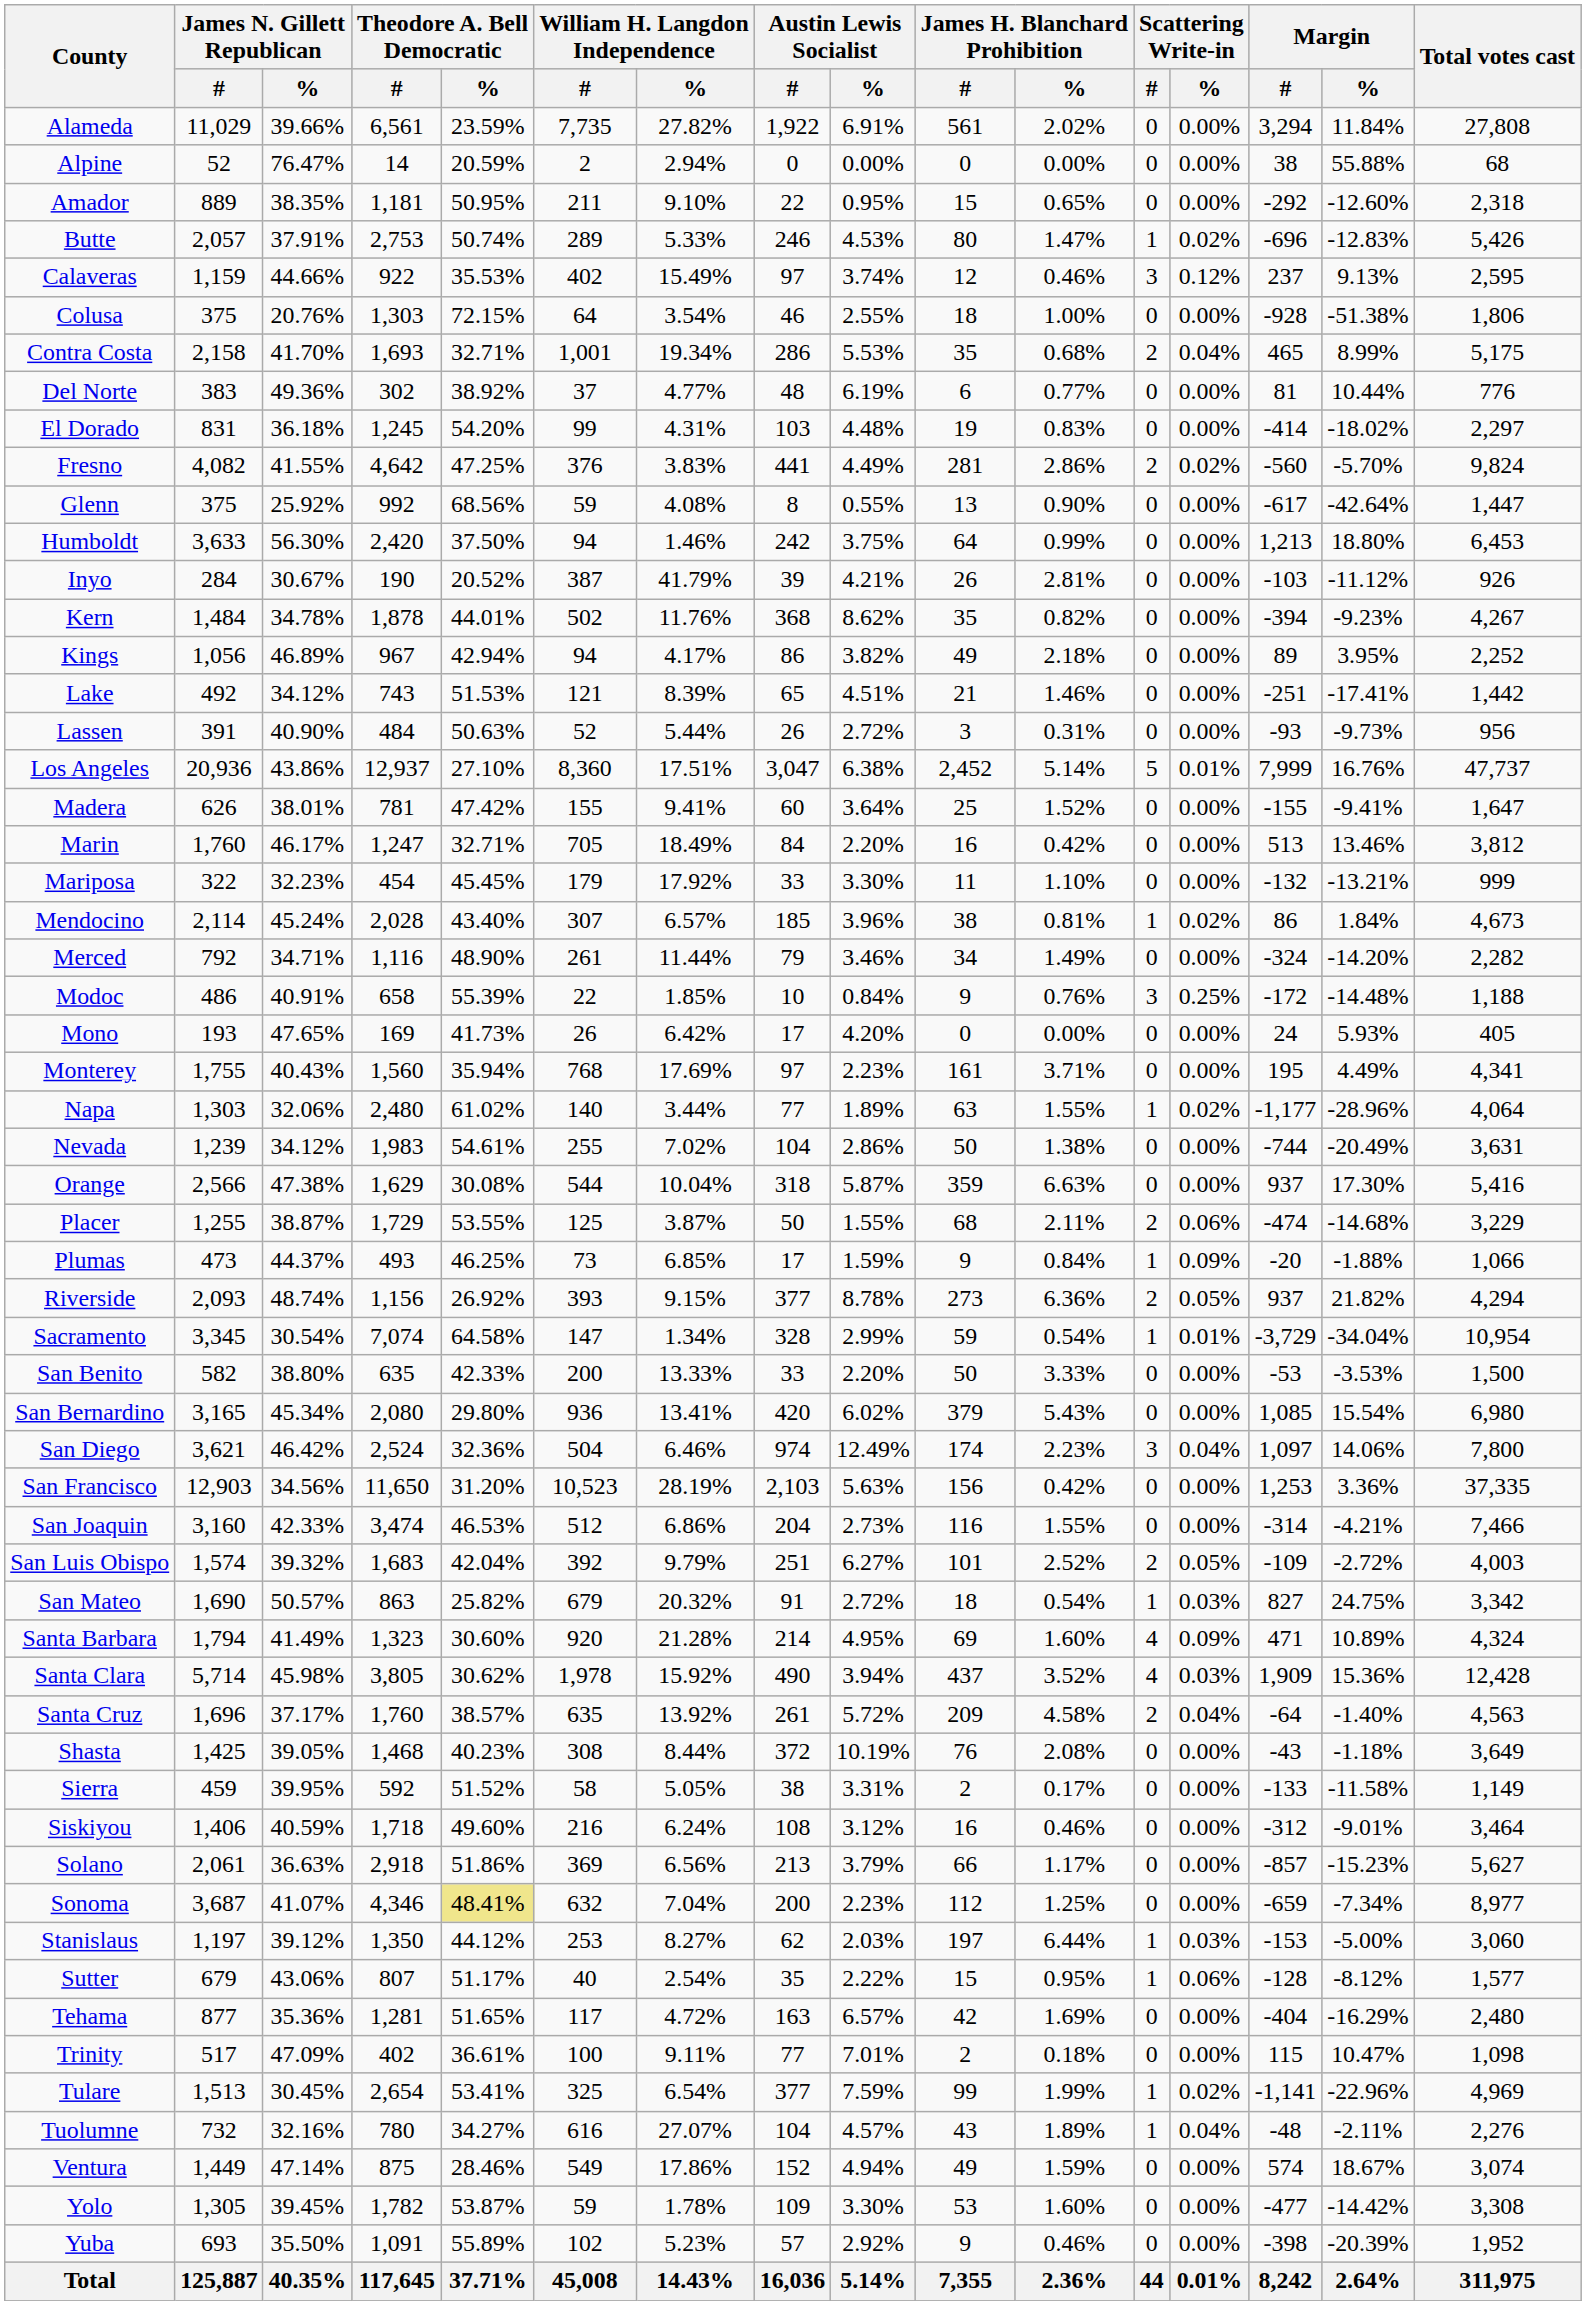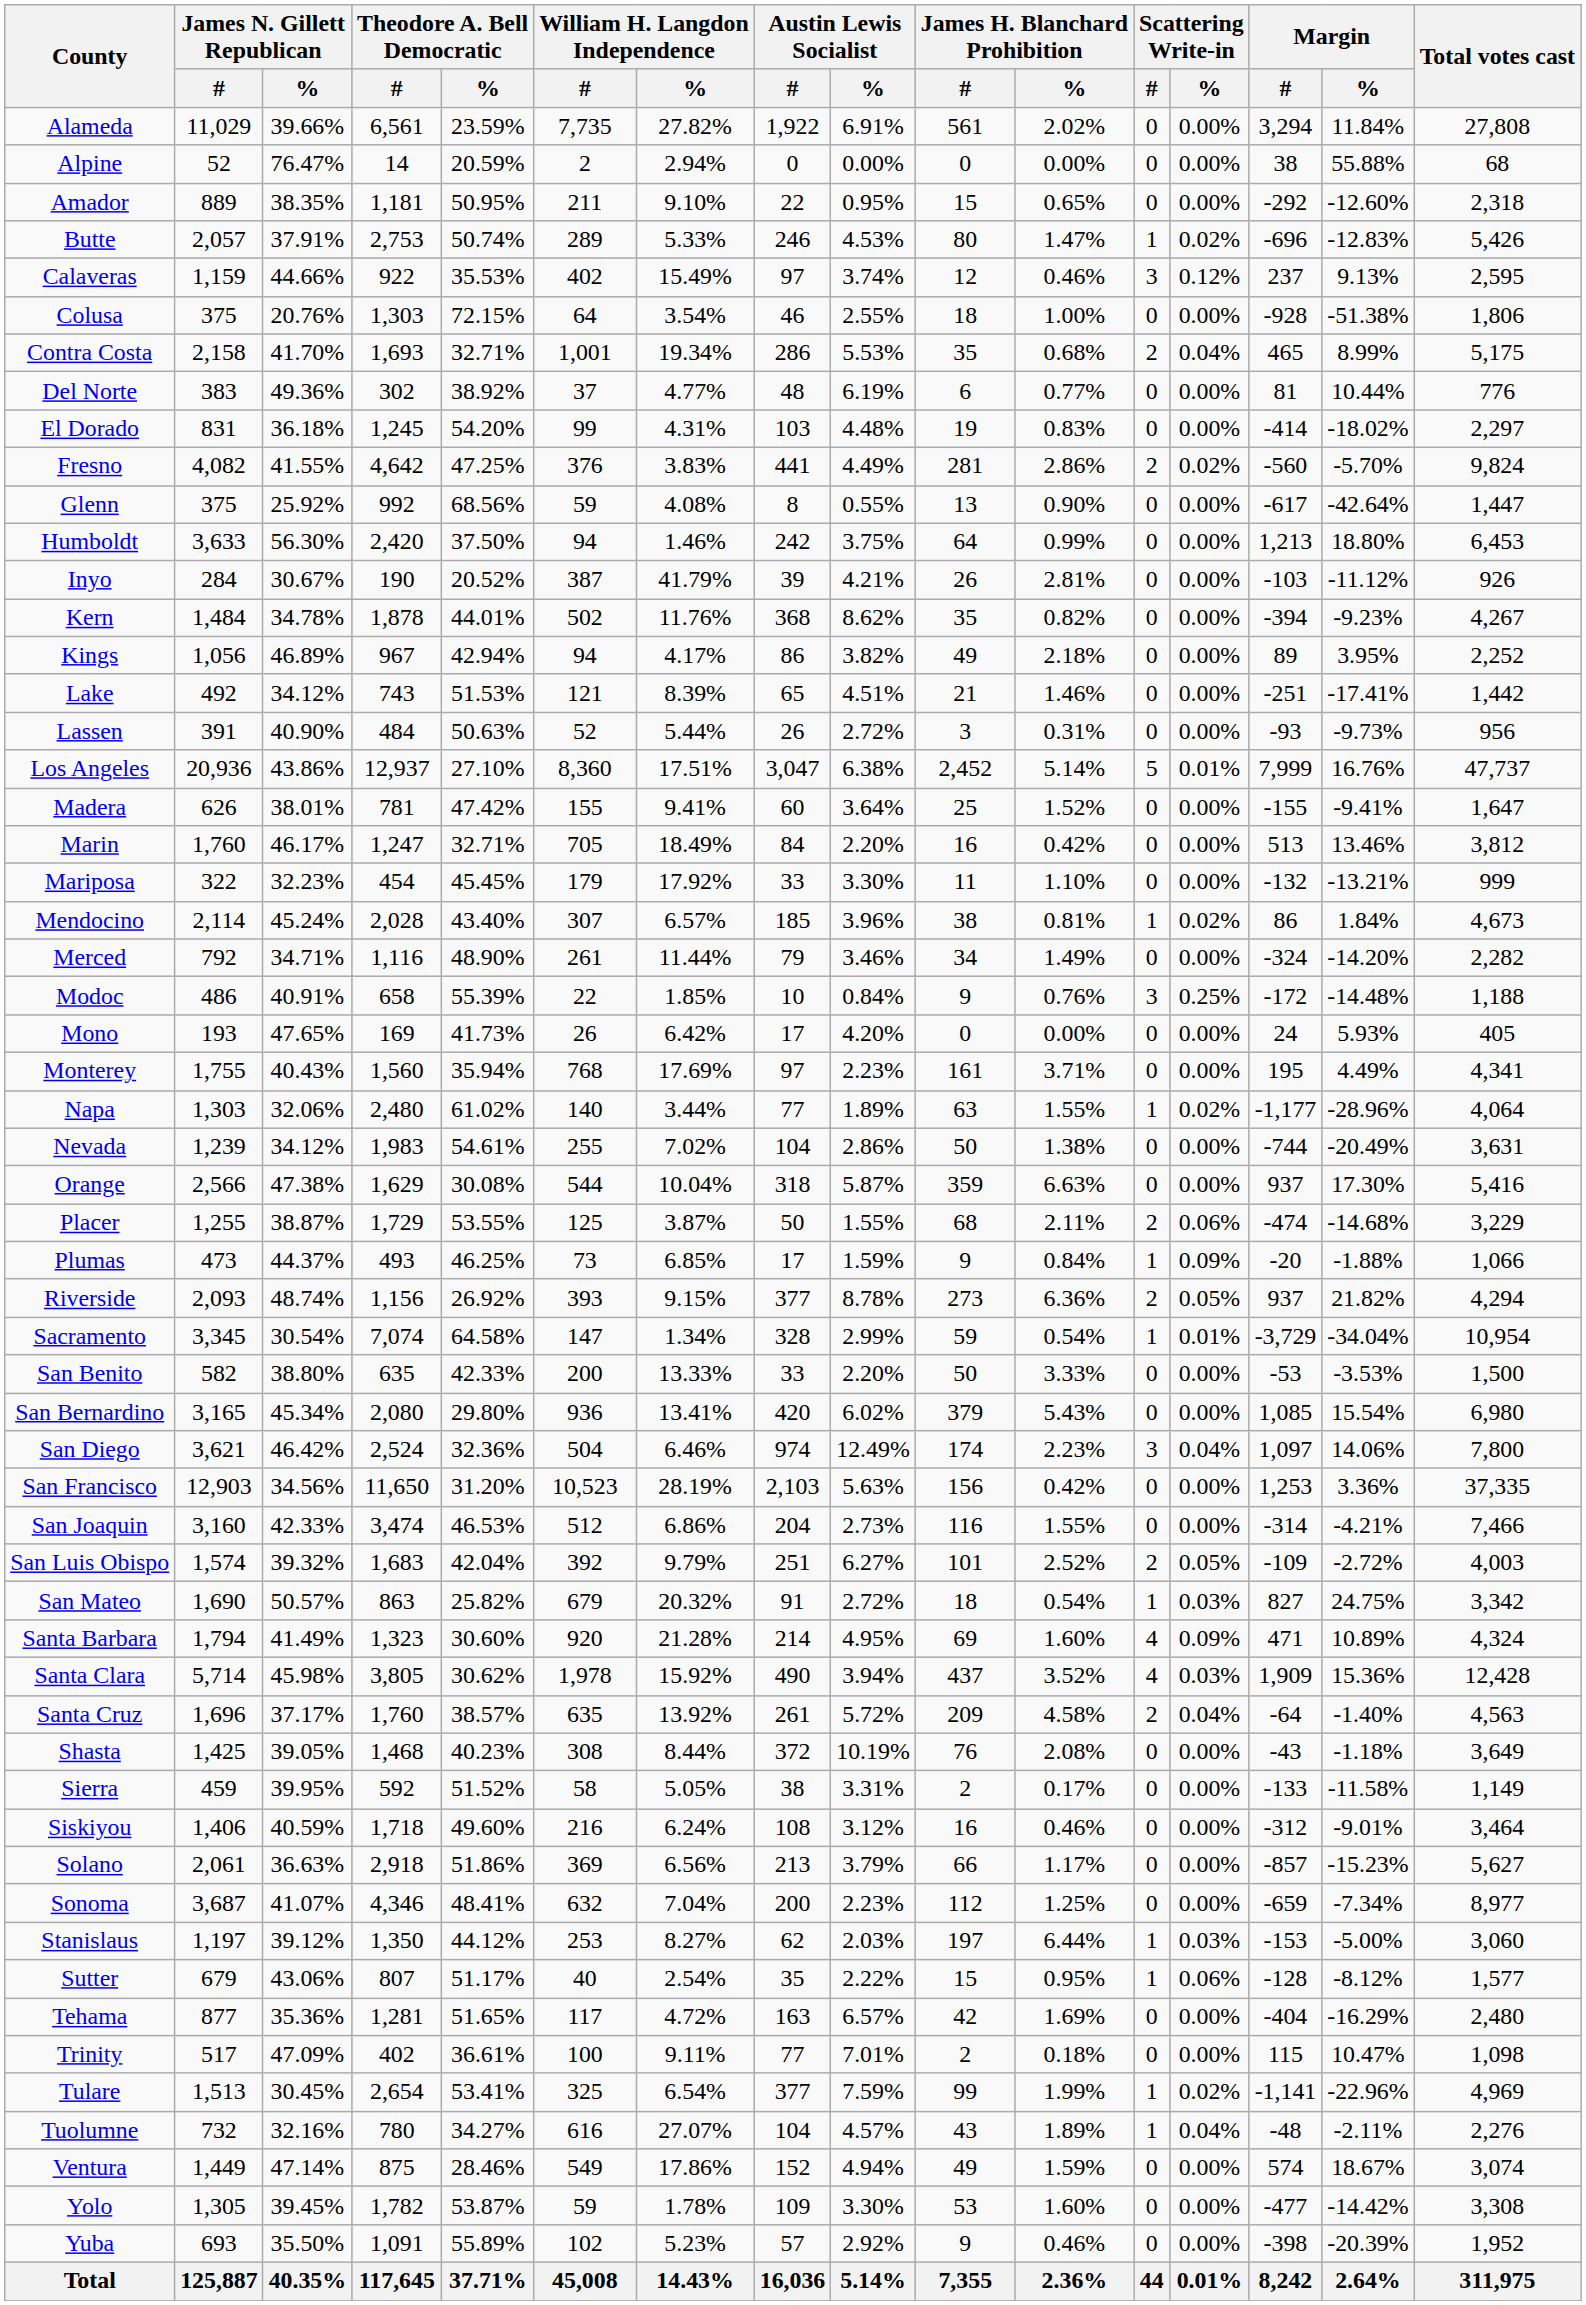Sonoma | Theodore A. Bell Democratic / %: khaki background -> no background
